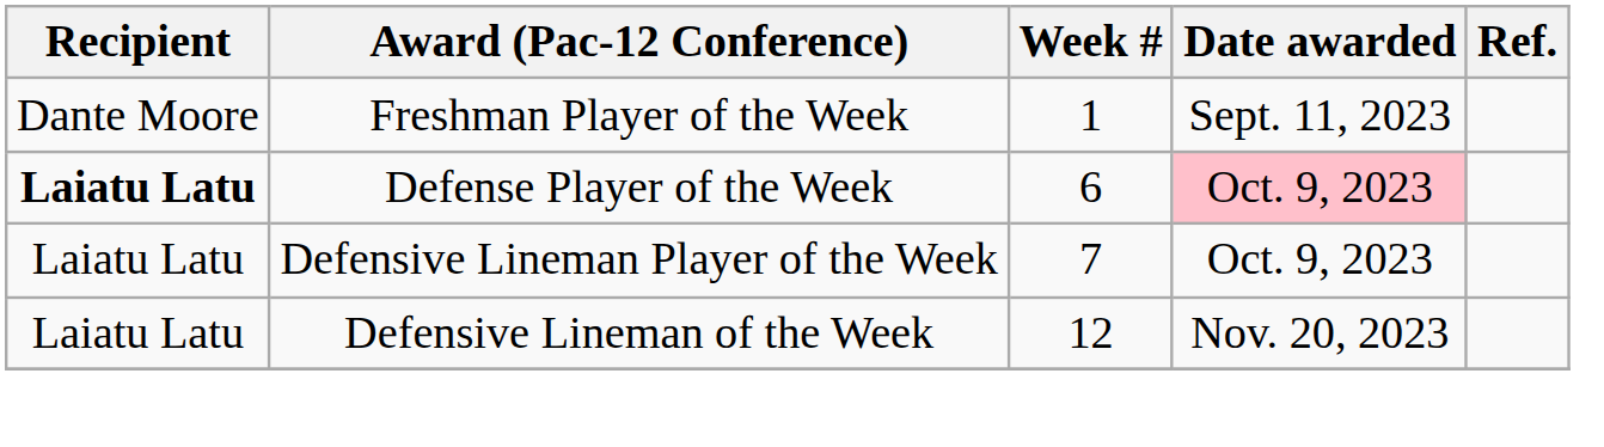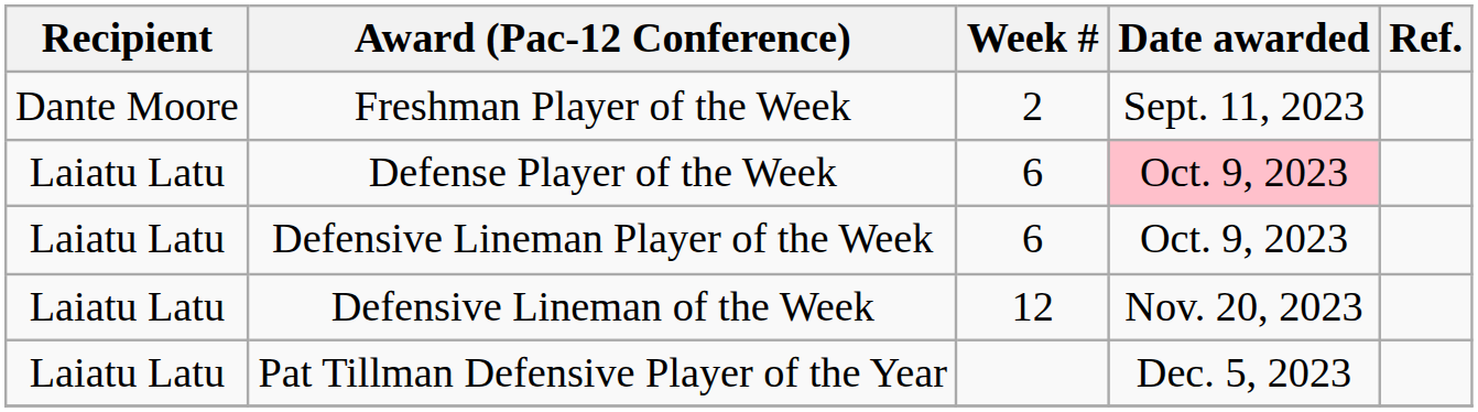Freshman Player of the Week | Week #: 1 -> 2
Defense Player of the Week | Recipient: bold -> normal
Defensive Lineman Player of the Week | Week #: 7 -> 6
+ row: Laiatu Latu | Pat Tillman Defensive Player of the Year | Dec. 5, 2023
